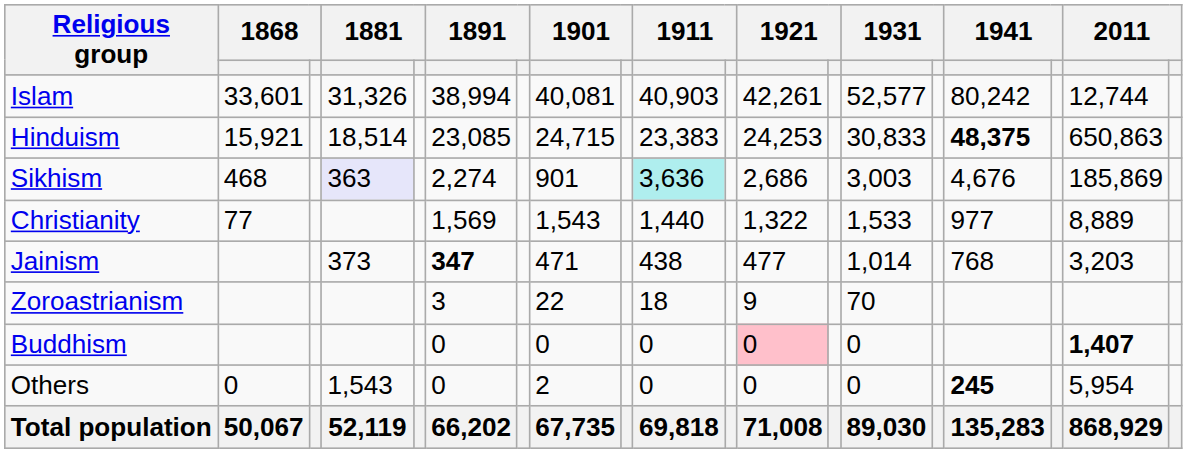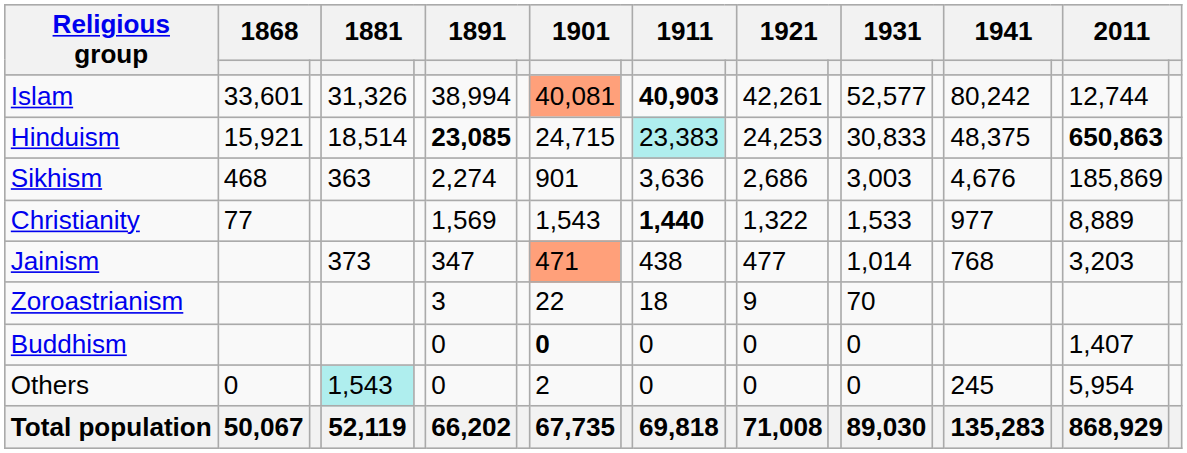Islam | column 8: no background -> lightsalmon background
Islam | column 10: normal -> bold
Hinduism | column 6: normal -> bold
Hinduism | column 10: no background -> paleturquoise background
Hinduism | column 16: bold -> normal
Hinduism | column 18: normal -> bold
Sikhism | column 4: lavender background -> no background
Sikhism | column 10: paleturquoise background -> no background
Christianity | column 10: normal -> bold
Jainism | column 6: bold -> normal
Jainism | column 8: no background -> lightsalmon background
Buddhism | column 8: normal -> bold
Buddhism | column 12: pink background -> no background
Buddhism | column 18: bold -> normal
Others | column 4: no background -> paleturquoise background
Others | column 16: bold -> normal
